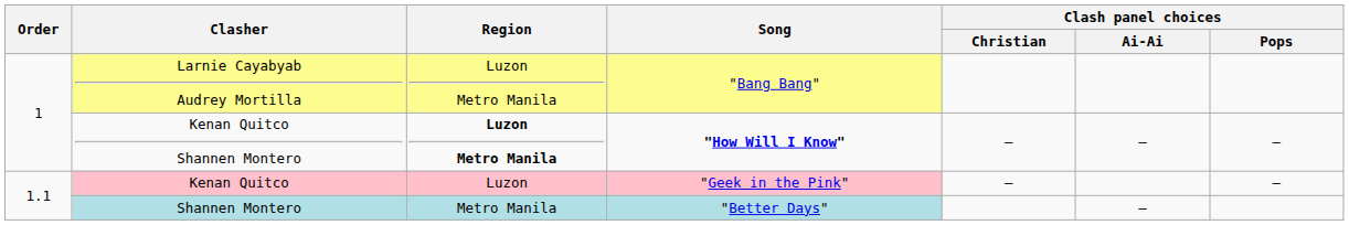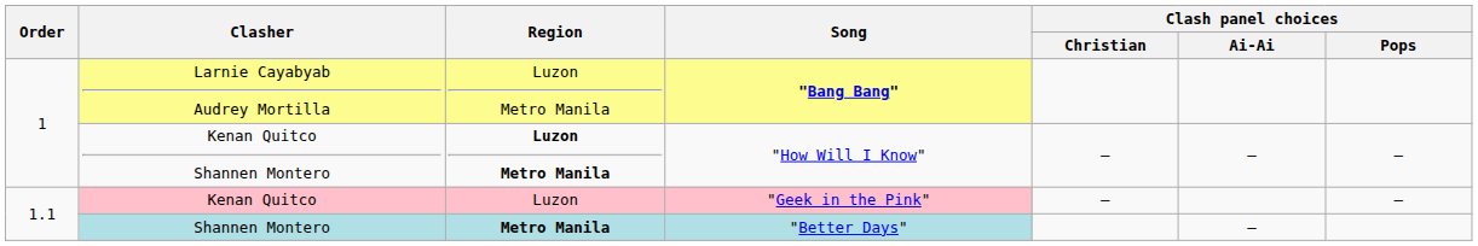Larnie Cayabyab Audrey Mortilla | Song: normal -> bold
Kenan Quitco Shannen Montero | Song: bold -> normal
Shannen Montero | Region: normal -> bold
